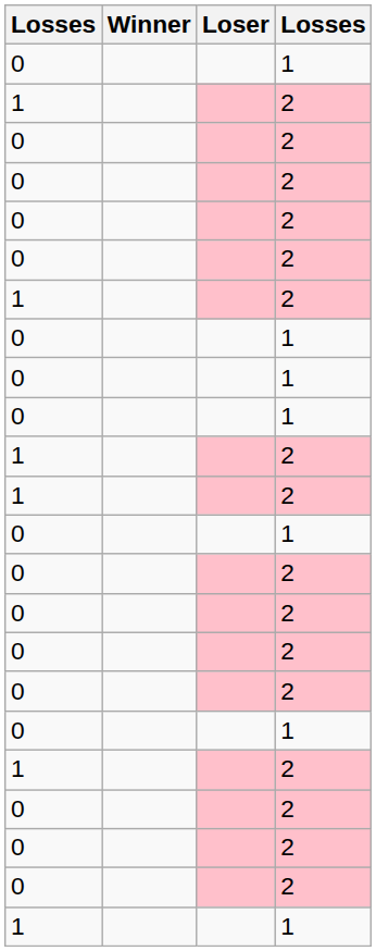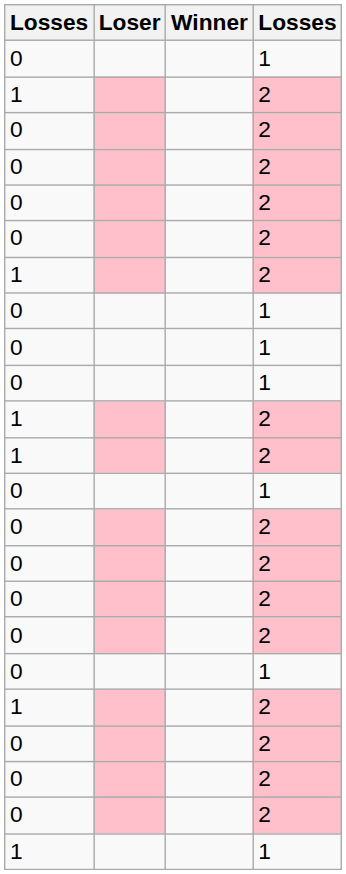columns swapped: Winner <-> Loser
